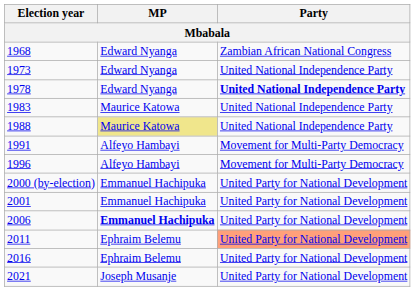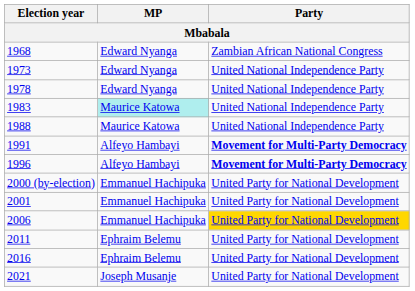1978 | Party: bold -> normal
1983 | MP: no background -> paleturquoise background
1988 | MP: khaki background -> no background
1991 | Party: normal -> bold
1996 | Party: normal -> bold
2006 | MP: bold -> normal
2006 | Party: no background -> gold background
2011 | Party: lightsalmon background -> no background
